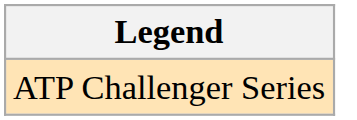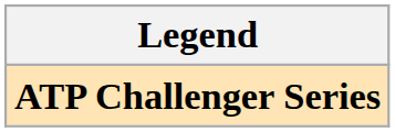row 2 | column 1: normal -> bold
